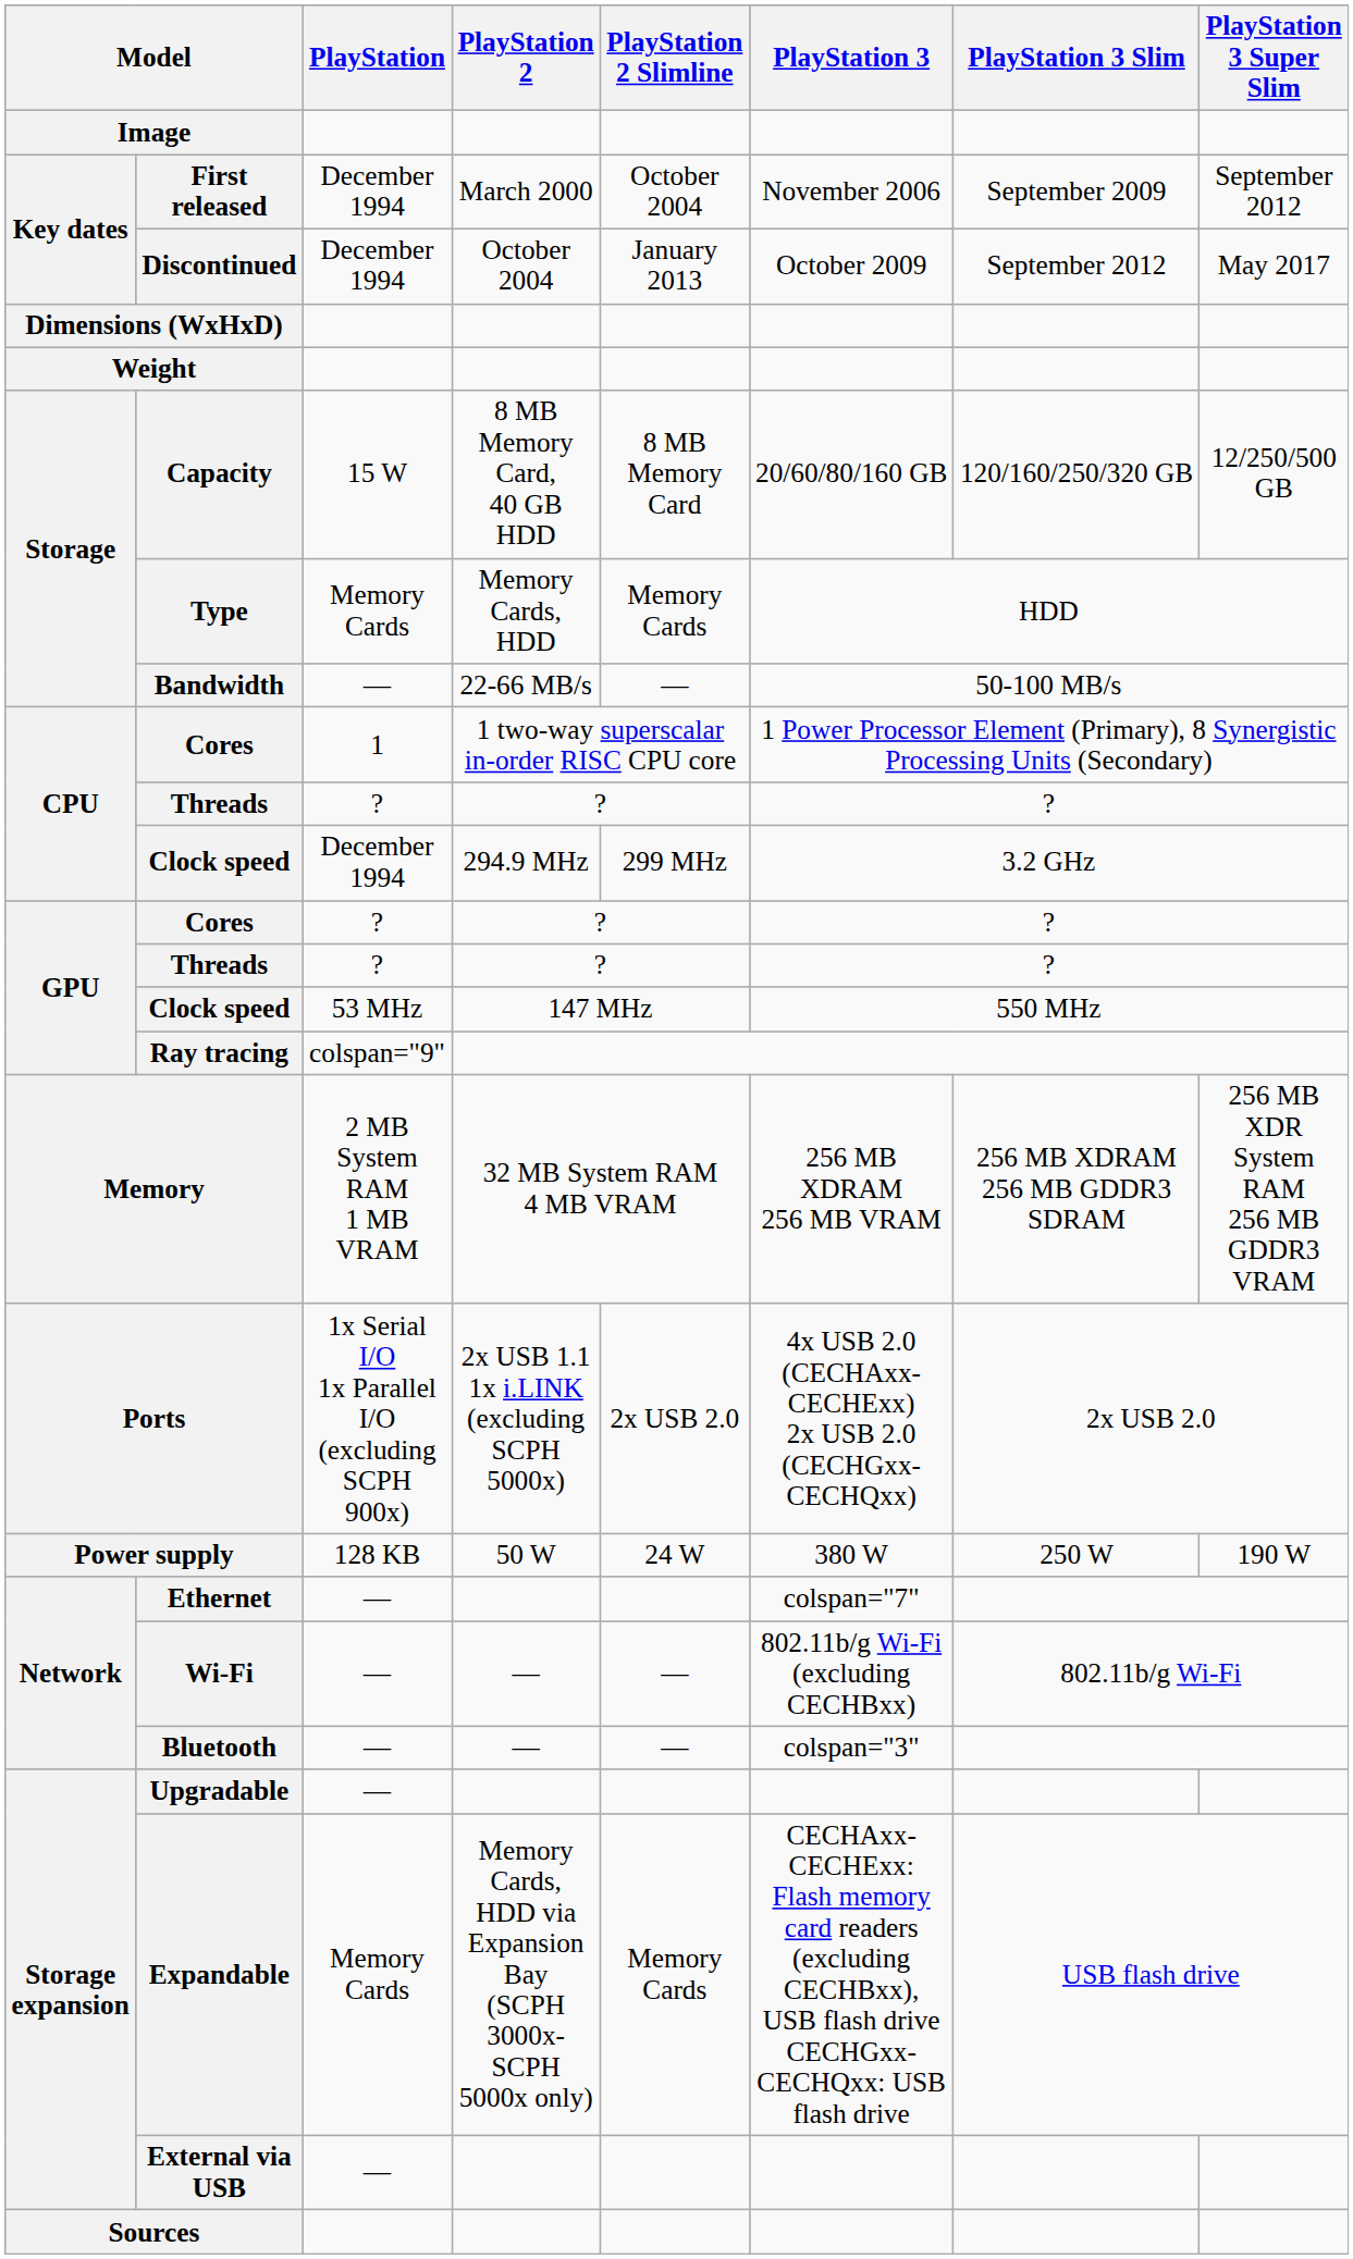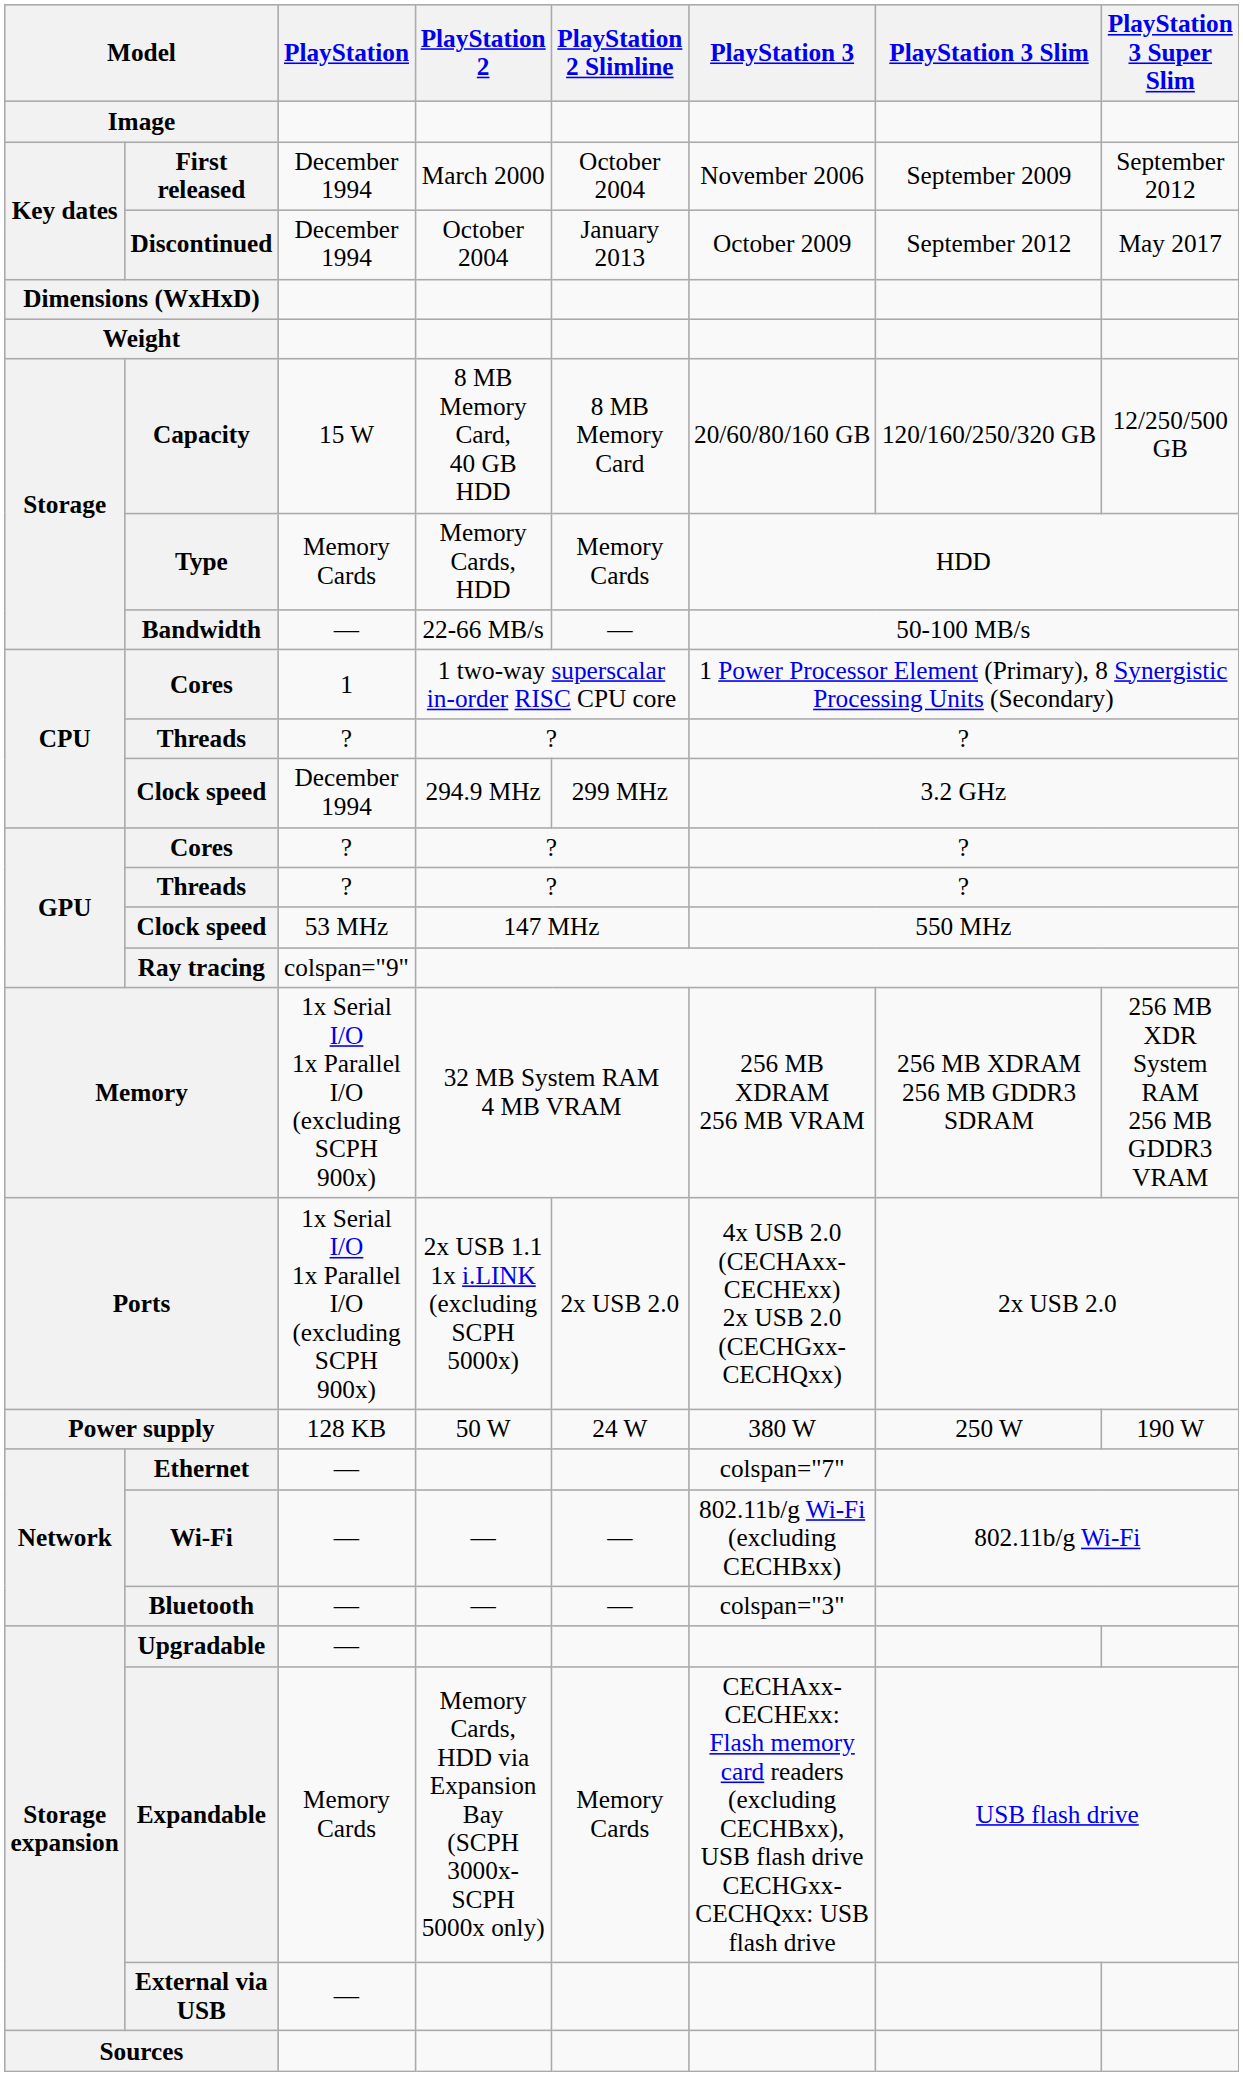Memory | PlayStation: 2 MB System RAM 1 MB VRAM -> 1x Serial I/O 1x Parallel I/O (excluding SCPH 900x)
